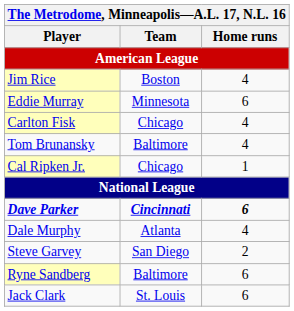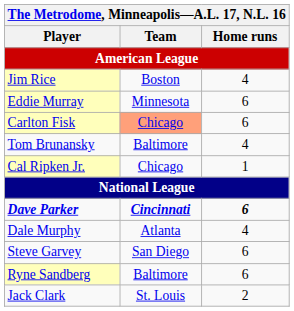Carlton Fisk | Team: no background -> lightsalmon background
Carlton Fisk | Home runs: 4 -> 6
Steve Garvey | Home runs: 2 -> 6
Jack Clark | Home runs: 6 -> 2
